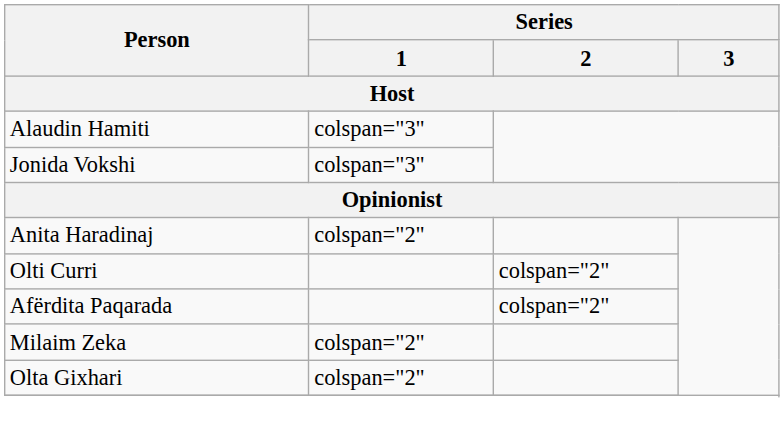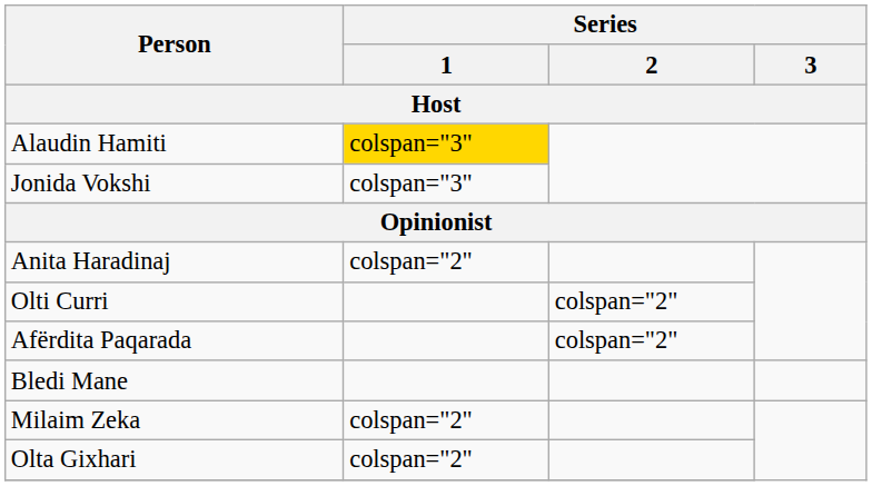Alaudin Hamiti | Series / 1: no background -> gold background
+ row: Bledi Mane
